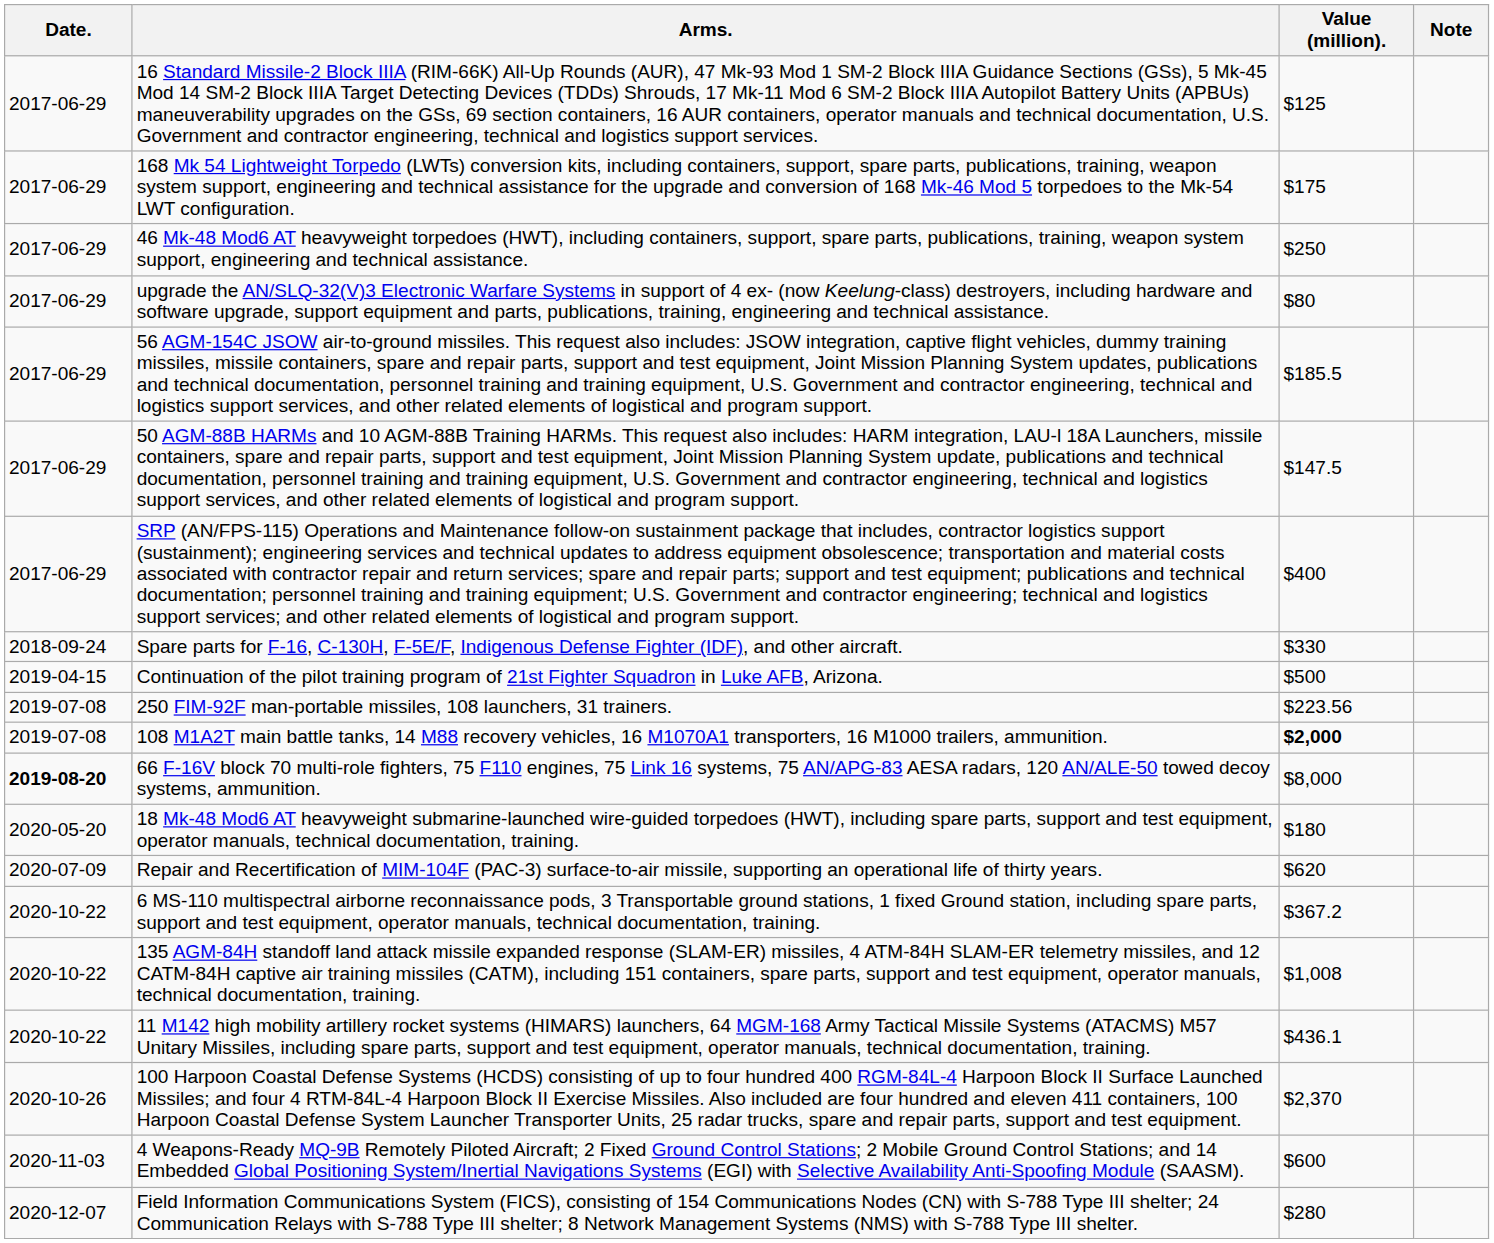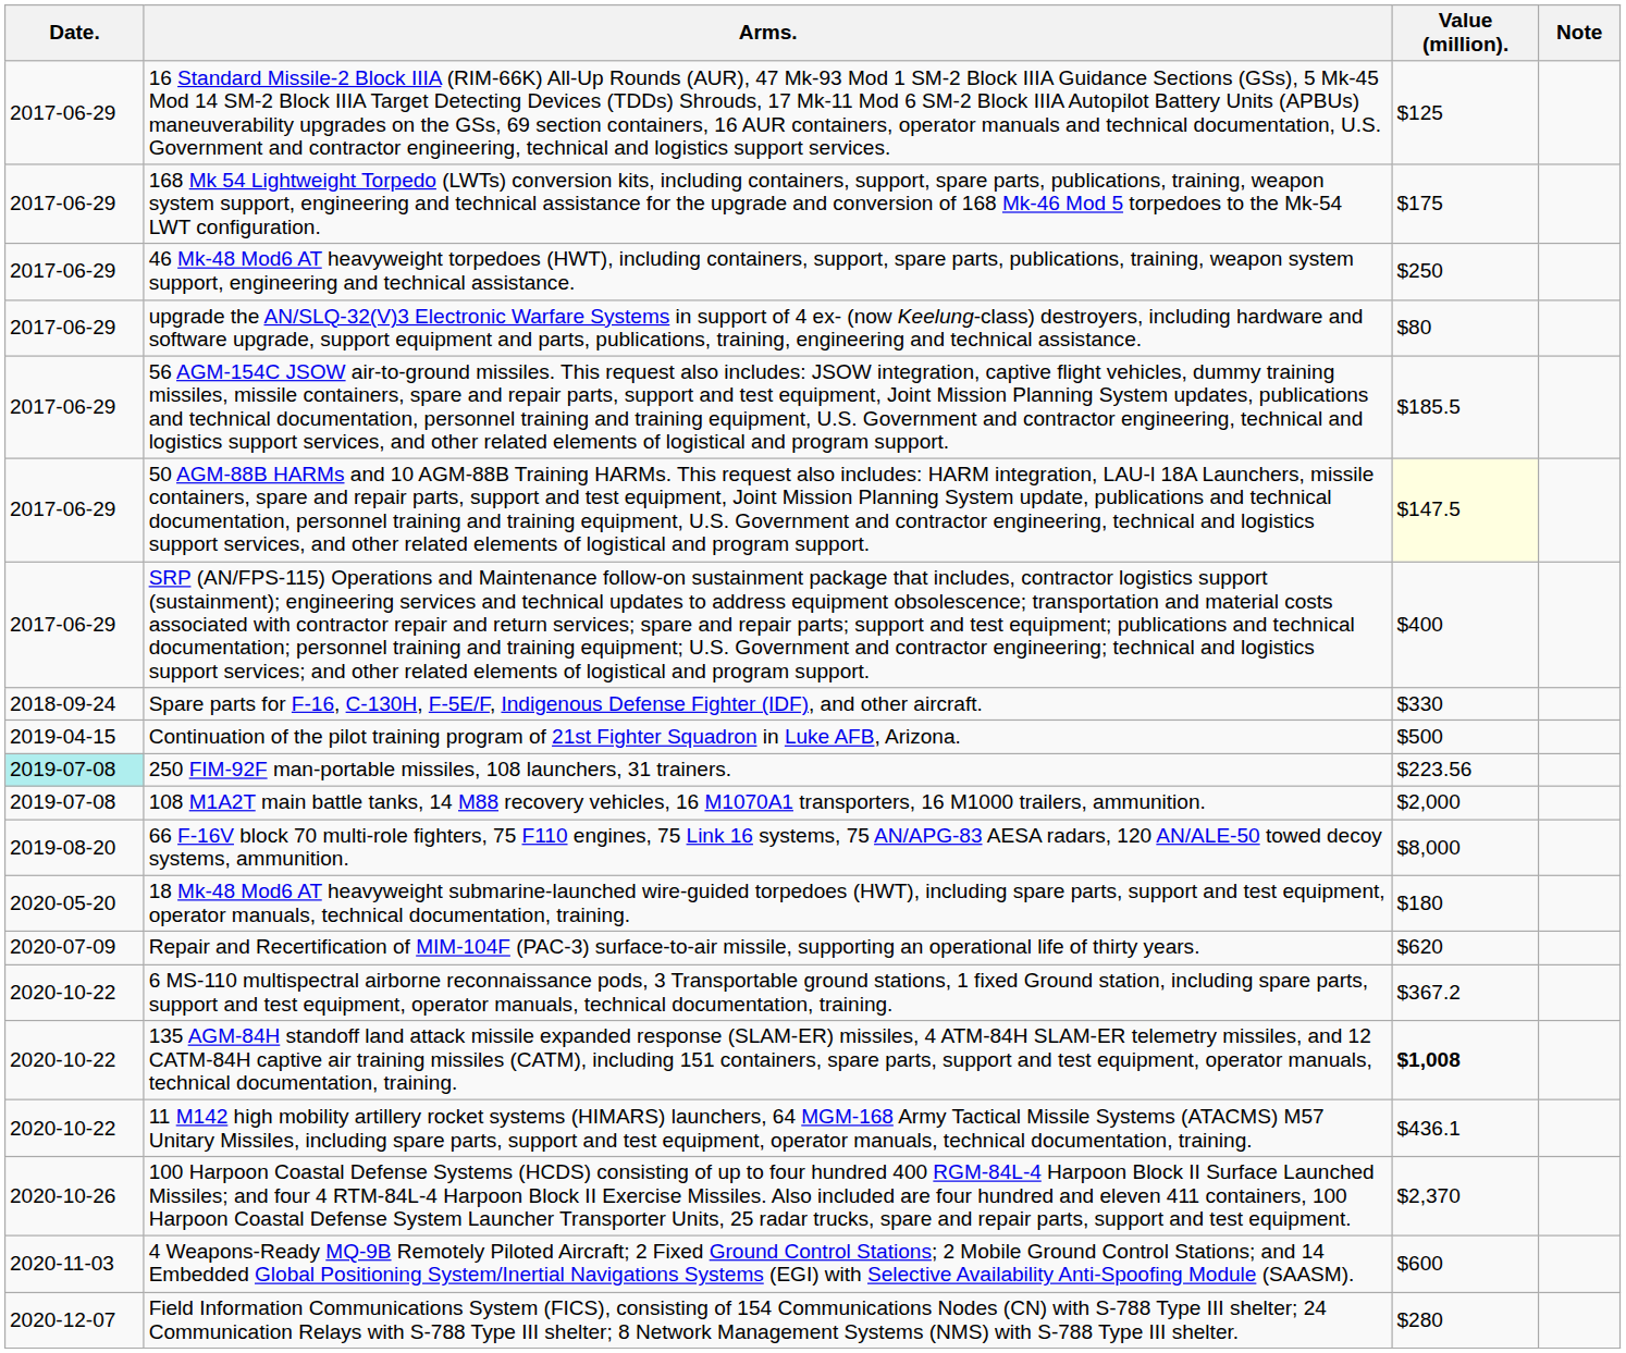row 7 | Value (million).: no background -> lightyellow background
row 11 | Date.: no background -> paleturquoise background
row 12 | Value (million).: bold -> normal
row 13 | Date.: bold -> normal
row 17 | Value (million).: normal -> bold
